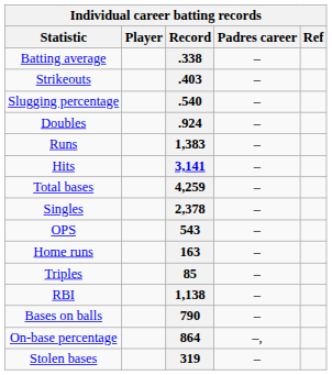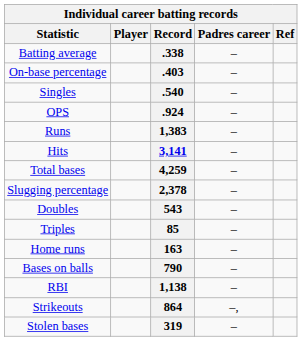.403 | Statistic: Strikeouts -> On-base percentage
.540 | Statistic: Slugging percentage -> Singles
.924 | Statistic: Doubles -> OPS
2,378 | Statistic: Singles -> Slugging percentage
543 | Statistic: OPS -> Doubles
rows swapped: 85 <-> 163
rows swapped: 1,138 <-> 790
864 | Statistic: On-base percentage -> Strikeouts
